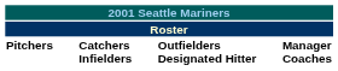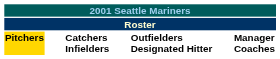Pitchers | column 1: no background -> gold background
